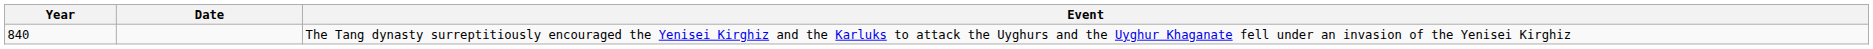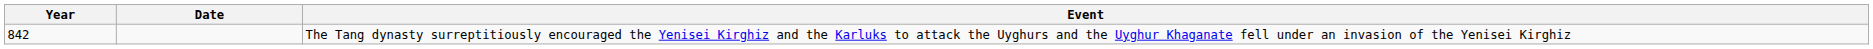row 2 | Year: 840 -> 842
